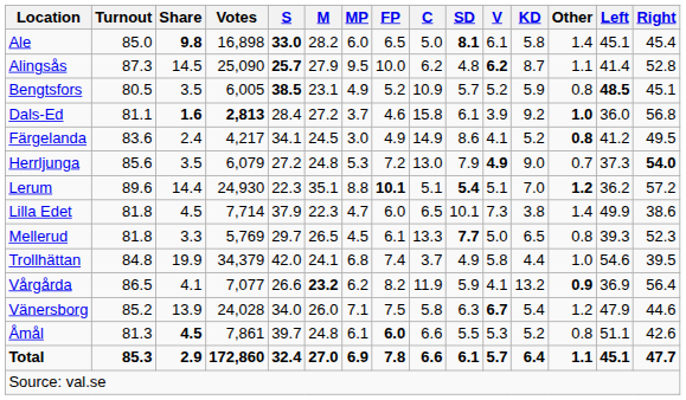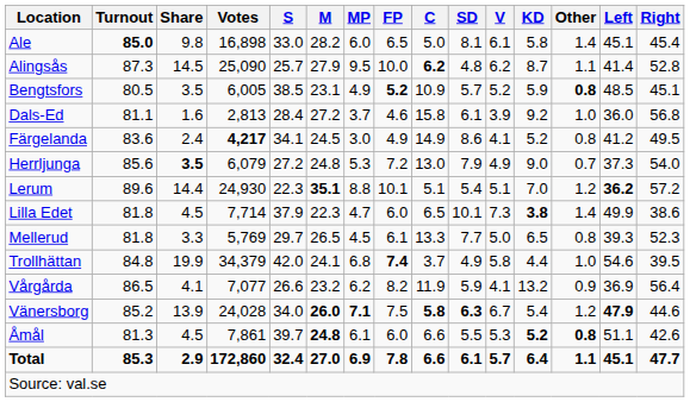Ale | Turnout: normal -> bold
Ale | Share: bold -> normal
Ale | S: bold -> normal
Ale | SD: bold -> normal
Alingsås | S: bold -> normal
Alingsås | C: normal -> bold
Alingsås | V: bold -> normal
Bengtsfors | S: bold -> normal
Bengtsfors | FP: normal -> bold
Bengtsfors | Other: normal -> bold
Bengtsfors | Left: bold -> normal
Dals-Ed | Share: bold -> normal
Dals-Ed | Votes: bold -> normal
Dals-Ed | Other: bold -> normal
Färgelanda | Votes: normal -> bold
Färgelanda | Other: bold -> normal
Herrljunga | Share: normal -> bold
Herrljunga | V: bold -> normal
Herrljunga | Right: bold -> normal
Lerum | M: normal -> bold
Lerum | FP: bold -> normal
Lerum | SD: bold -> normal
Lerum | Other: bold -> normal
Lerum | Left: normal -> bold
Lilla Edet | KD: normal -> bold
Mellerud | SD: bold -> normal
Trollhättan | FP: normal -> bold
Vårgårda | M: bold -> normal
Vårgårda | Other: bold -> normal
Vänersborg | M: normal -> bold
Vänersborg | MP: normal -> bold
Vänersborg | C: normal -> bold
Vänersborg | SD: normal -> bold
Vänersborg | V: bold -> normal
Vänersborg | Left: normal -> bold
Åmål | Share: bold -> normal
Åmål | M: normal -> bold
Åmål | FP: bold -> normal
Åmål | KD: normal -> bold
Åmål | Other: normal -> bold
